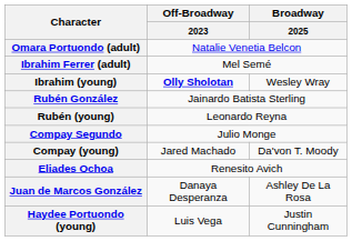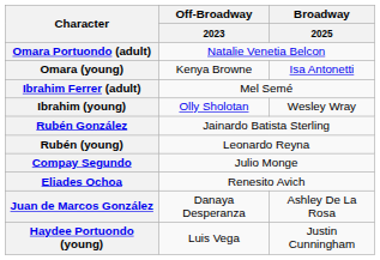+ row: Omara (young) | Kenya Browne | Isa Antonetti
Ibrahim (young) | Off-Broadway / 2023: bold -> normal
- row: Compay (young) | Jared Machado | Da'von T. Moody
